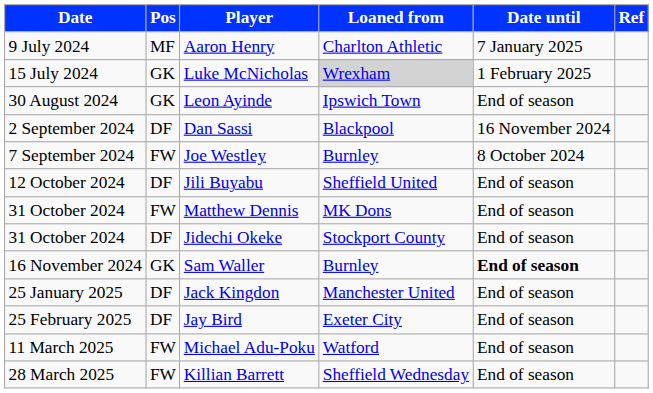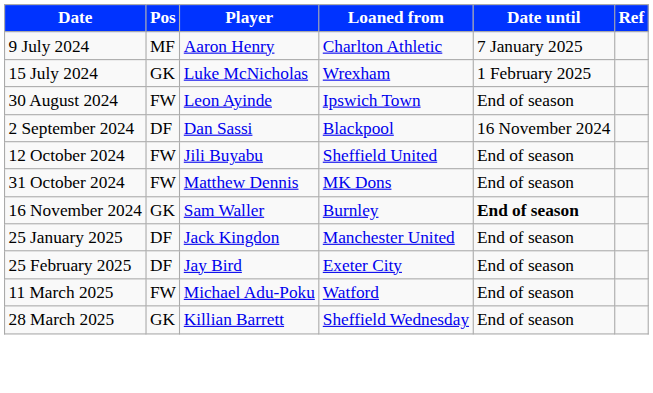Luke McNicholas | Loaned from: lightgrey background -> no background
Leon Ayinde | Pos: GK -> FW
- row: 7 September 2024 | FW | Joe Westley | Burnley | 8 October 2024
Jili Buyabu | Pos: DF -> FW
- row: 31 October 2024 | DF | Jidechi Okeke | Stockport County | End of season
Killian Barrett | Pos: FW -> GK
